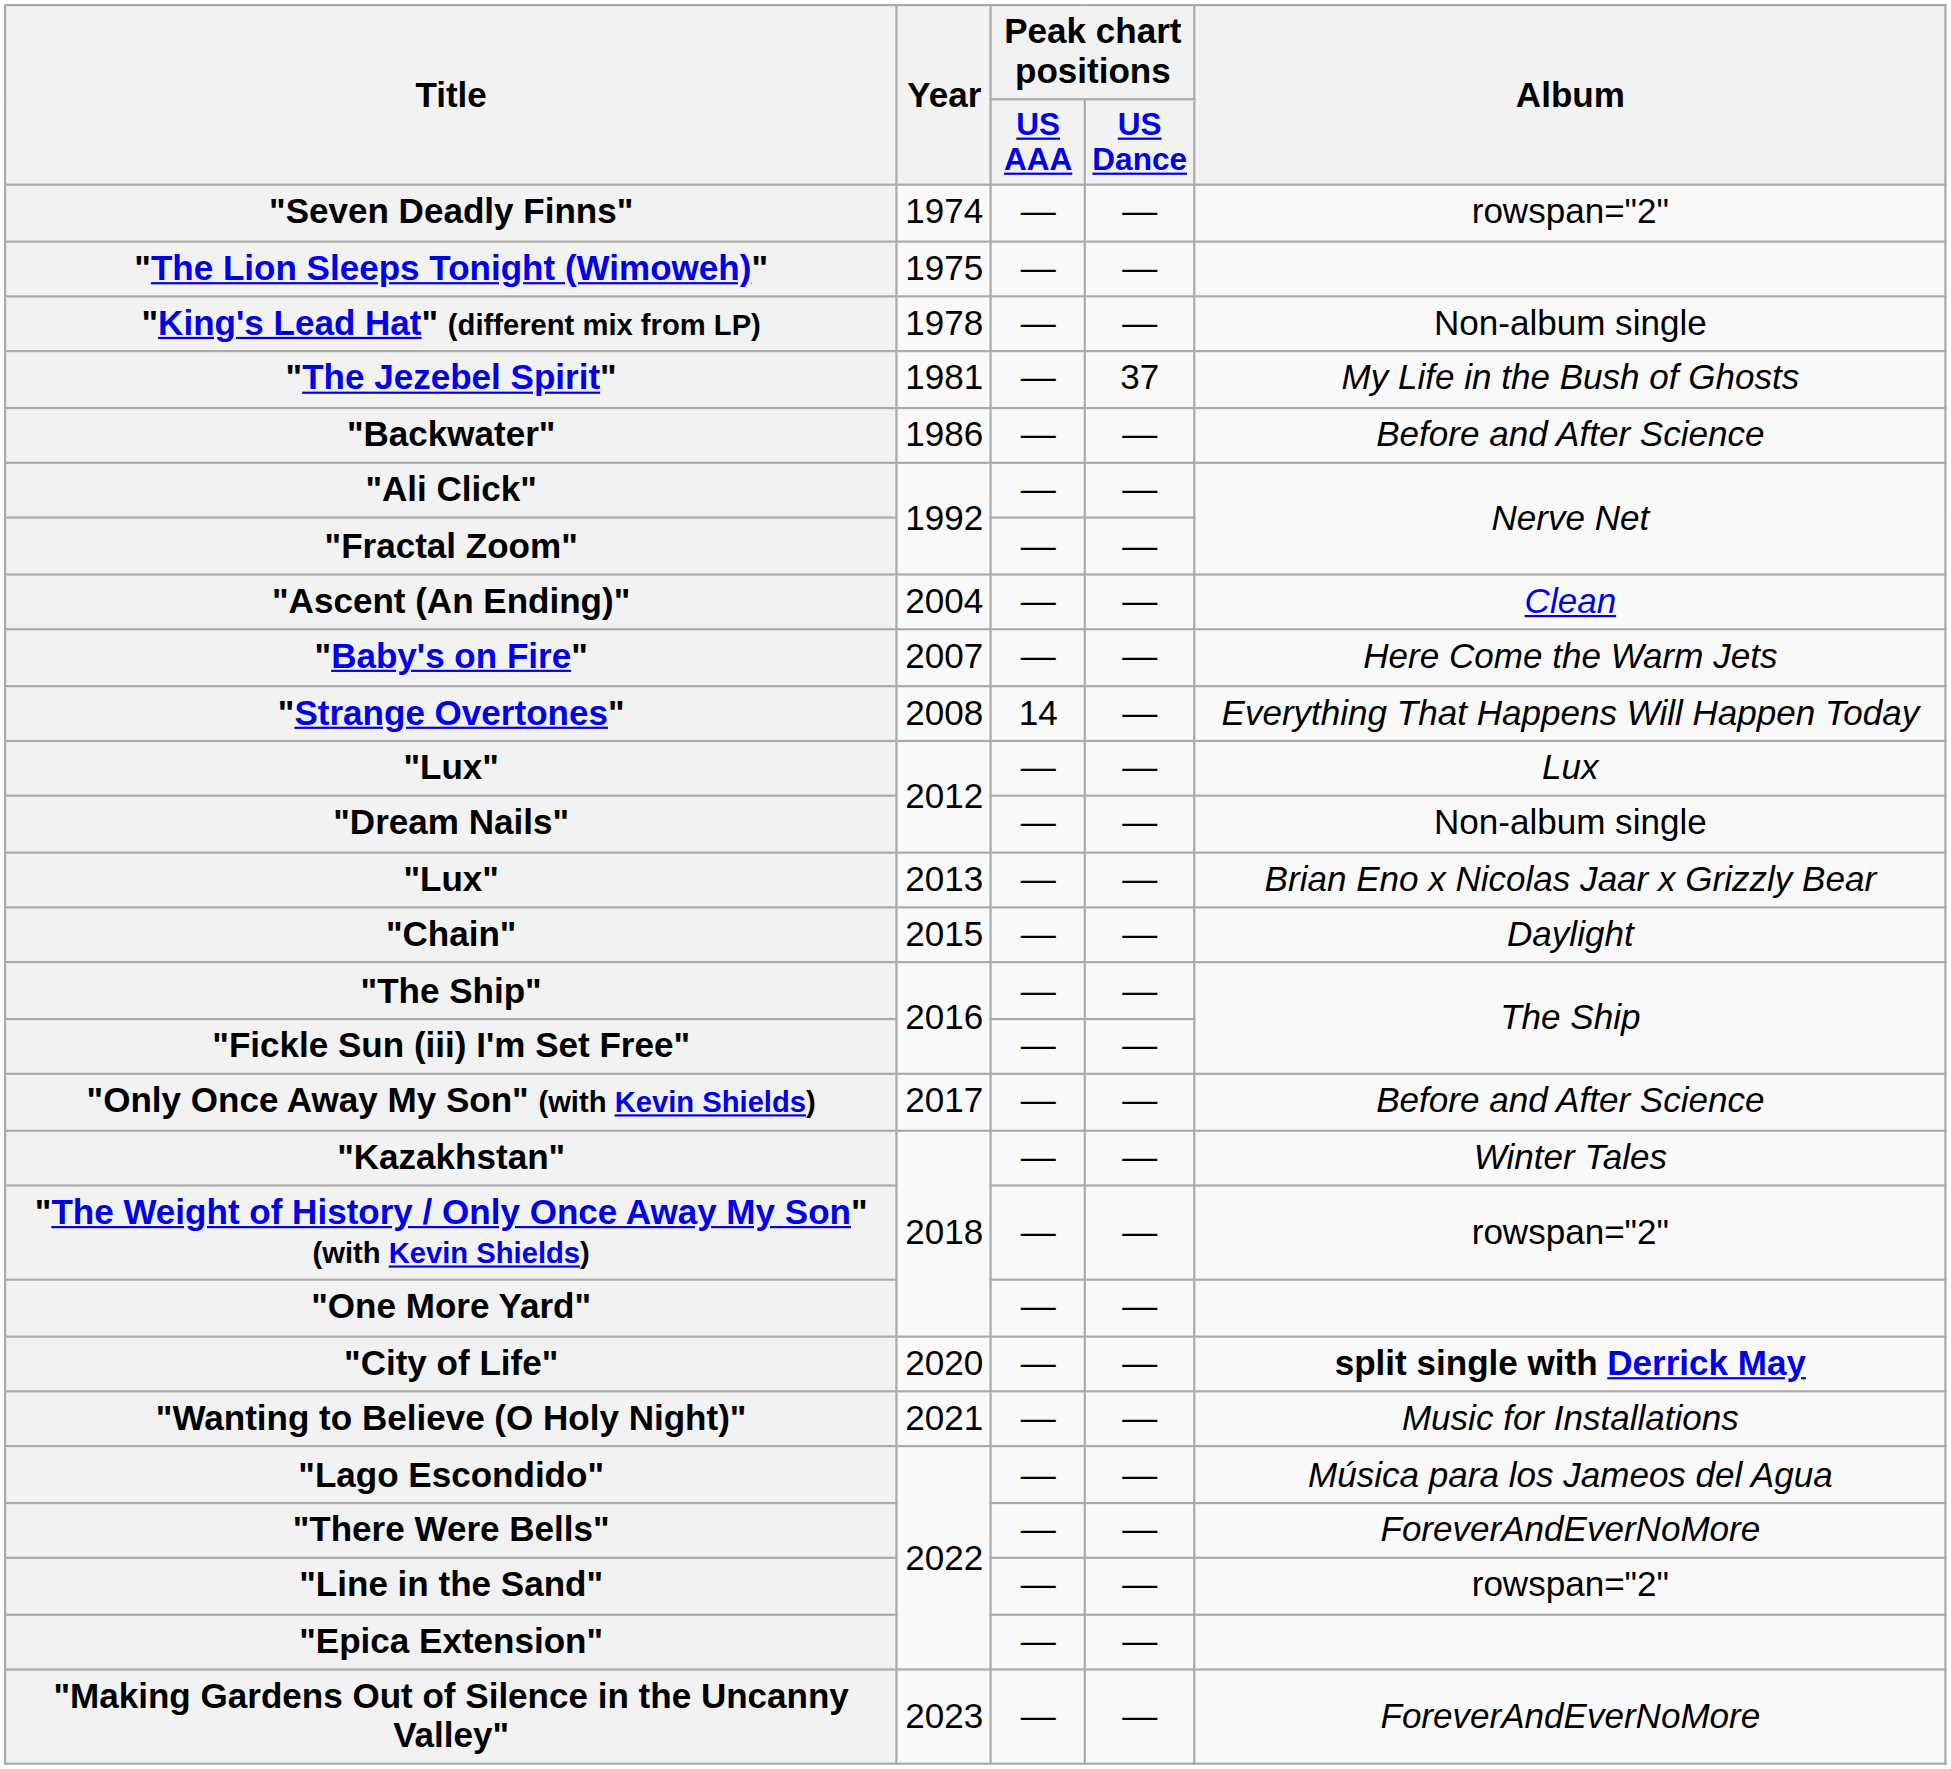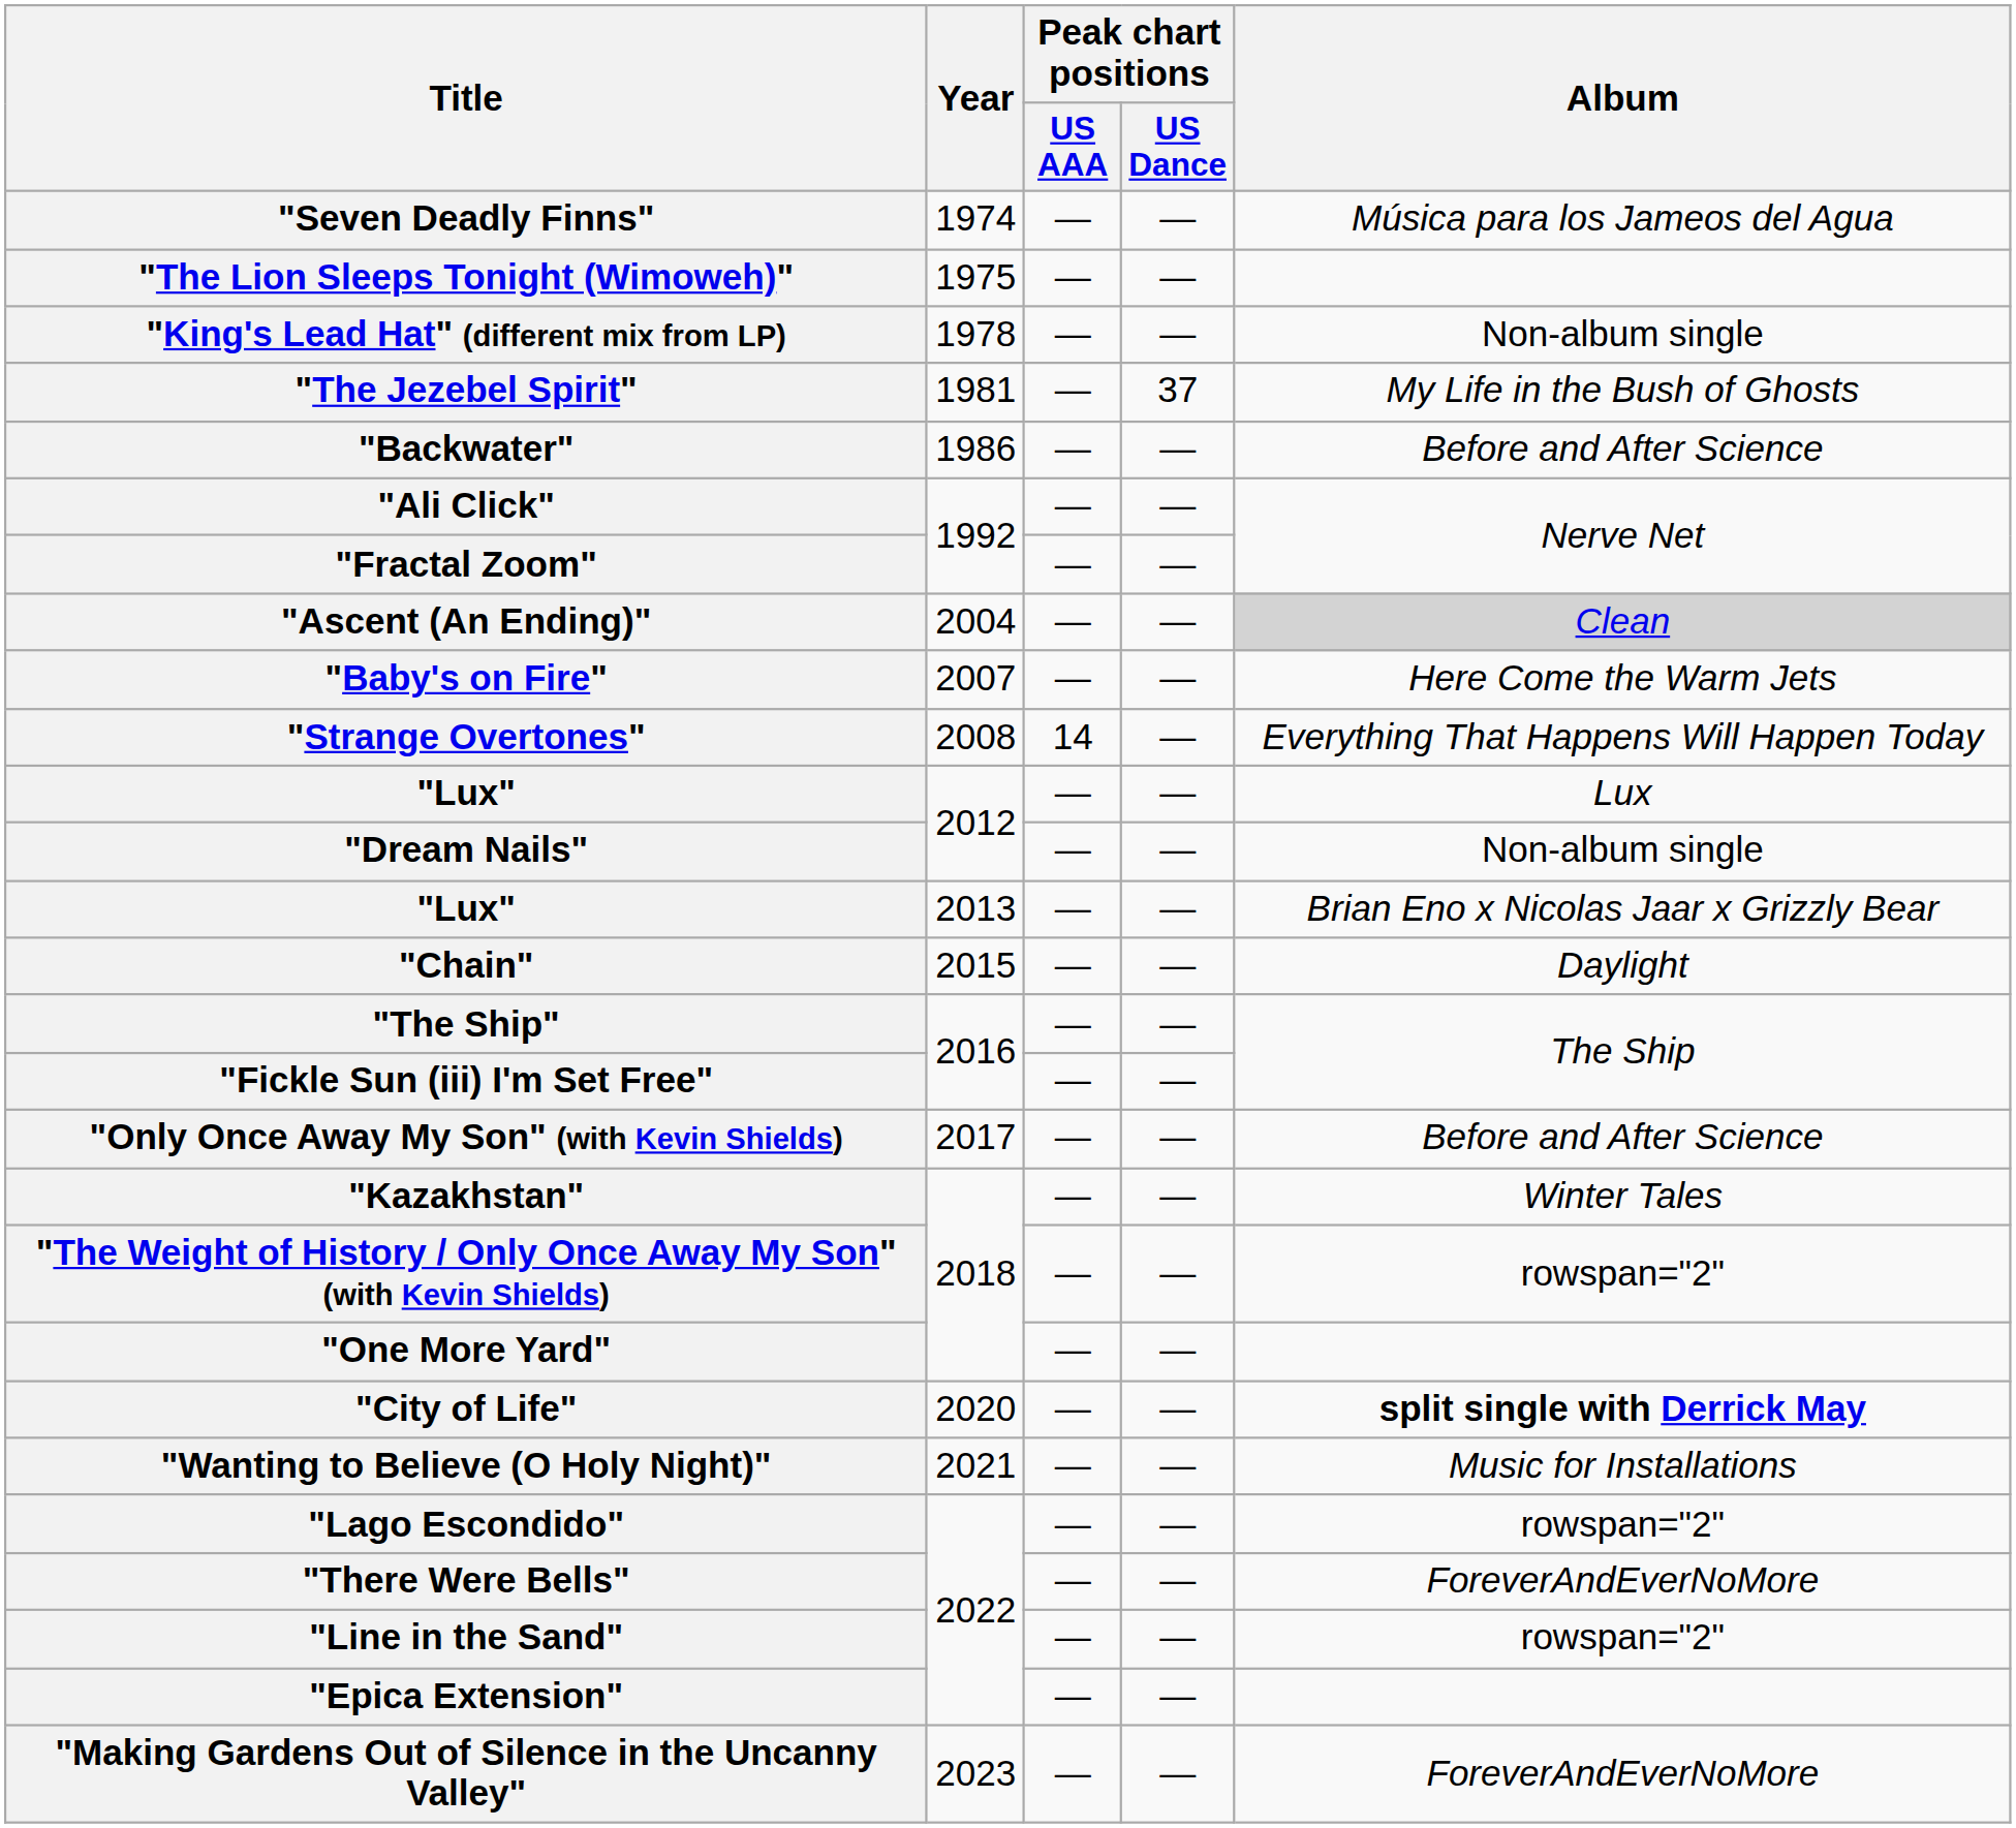"Seven Deadly Finns" | Album: rowspan="2" -> Música para los Jameos del Agua
"Ascent (An Ending)" | Album: no background -> lightgrey background
"Lago Escondido" | Album: Música para los Jameos del Agua -> rowspan="2"
